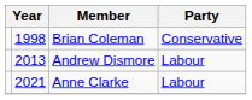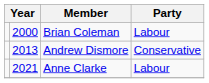Brian Coleman | column 2: 1998 -> 2000
Brian Coleman | Party: Conservative -> Labour
Andrew Dismore | Party: Labour -> Conservative
